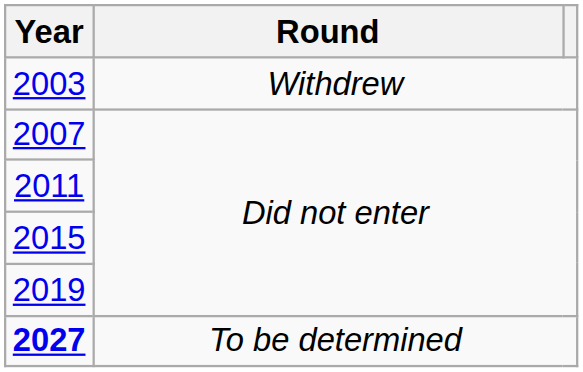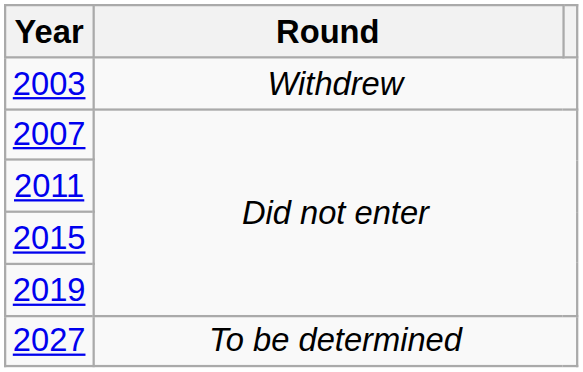2027 | Year: bold -> normal
